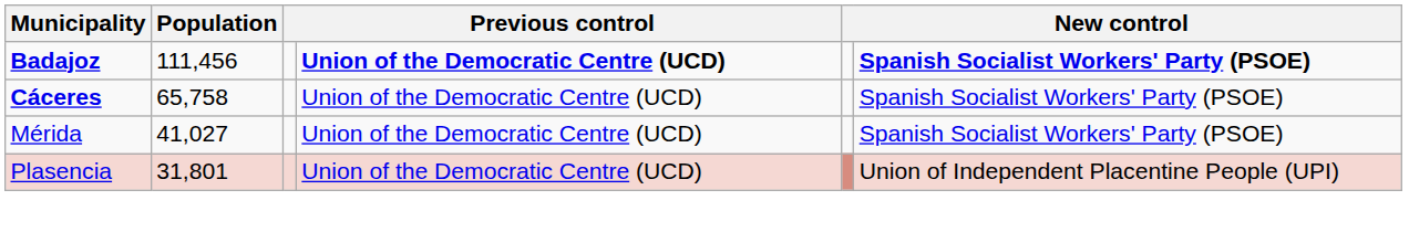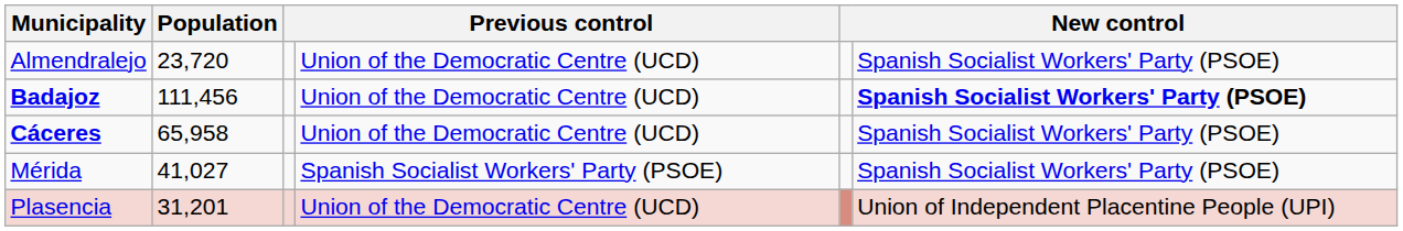+ row: Almendralejo | 23,720 | Union of the Democratic Centre (UCD) | Spanish Socialist Workers' Party (PSOE)
Badajoz | column 4: bold -> normal
Cáceres | Population: 65,758 -> 65,958
Mérida | column 4: Union of the Democratic Centre (UCD) -> Spanish Socialist Workers' Party (PSOE)
Plasencia | Population: 31,801 -> 31,201
